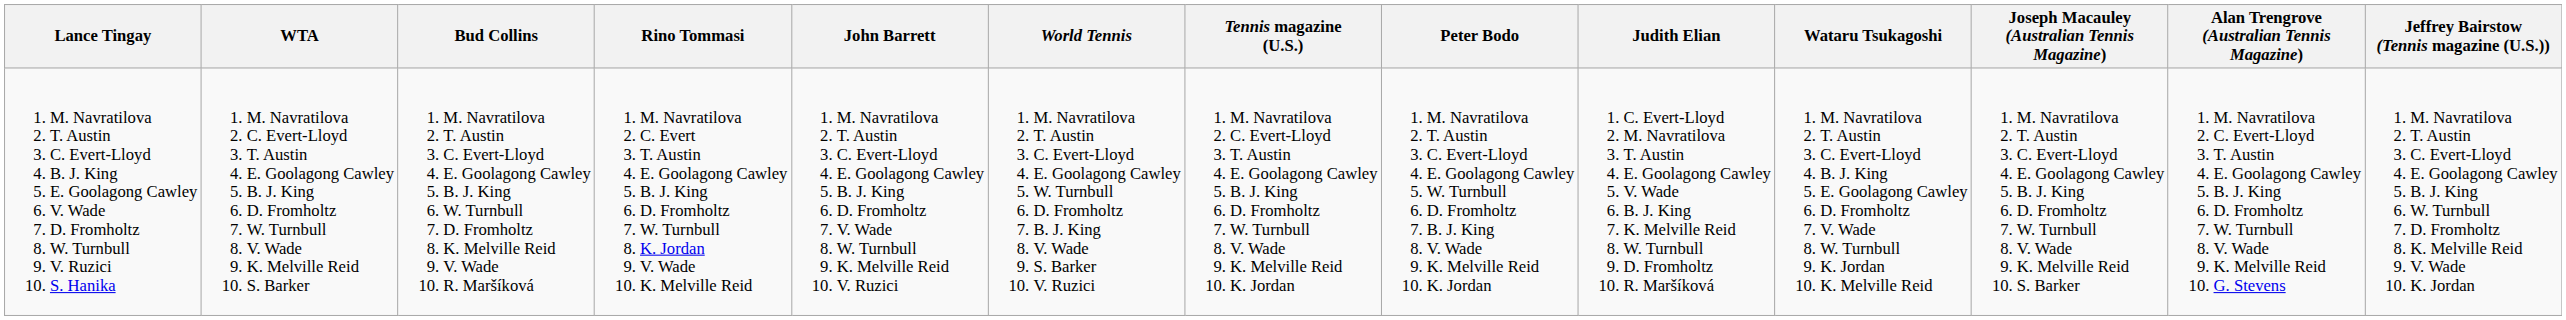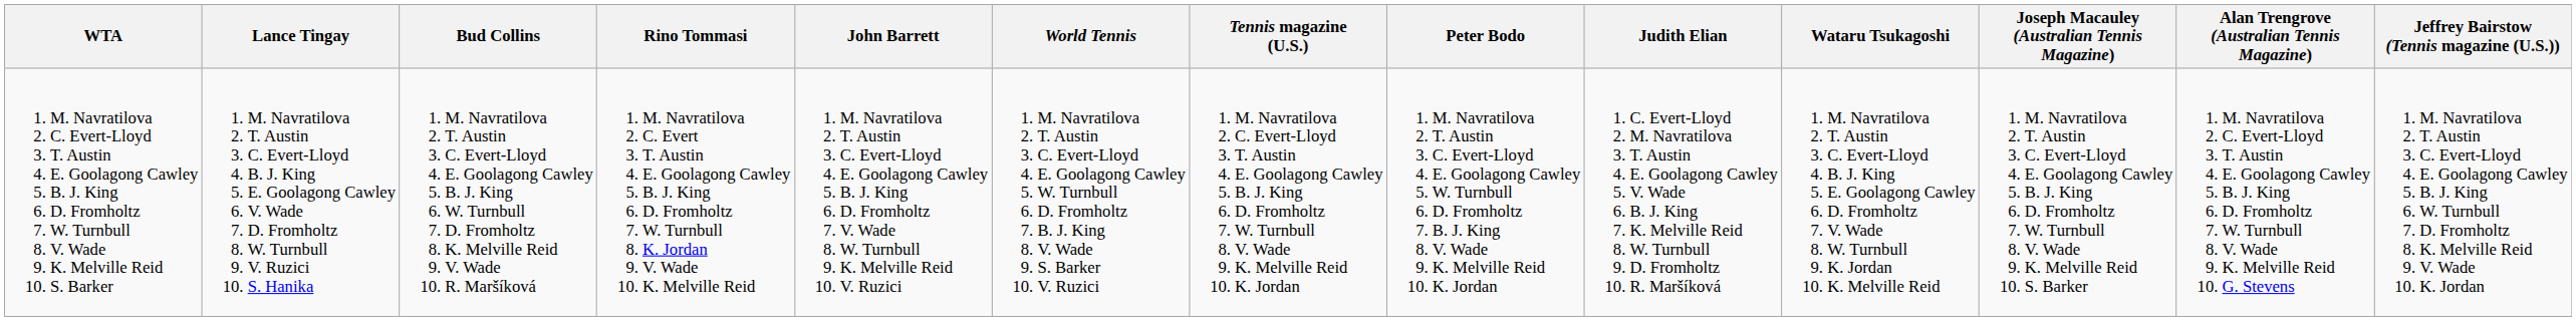columns swapped: WTA <-> Lance Tingay
